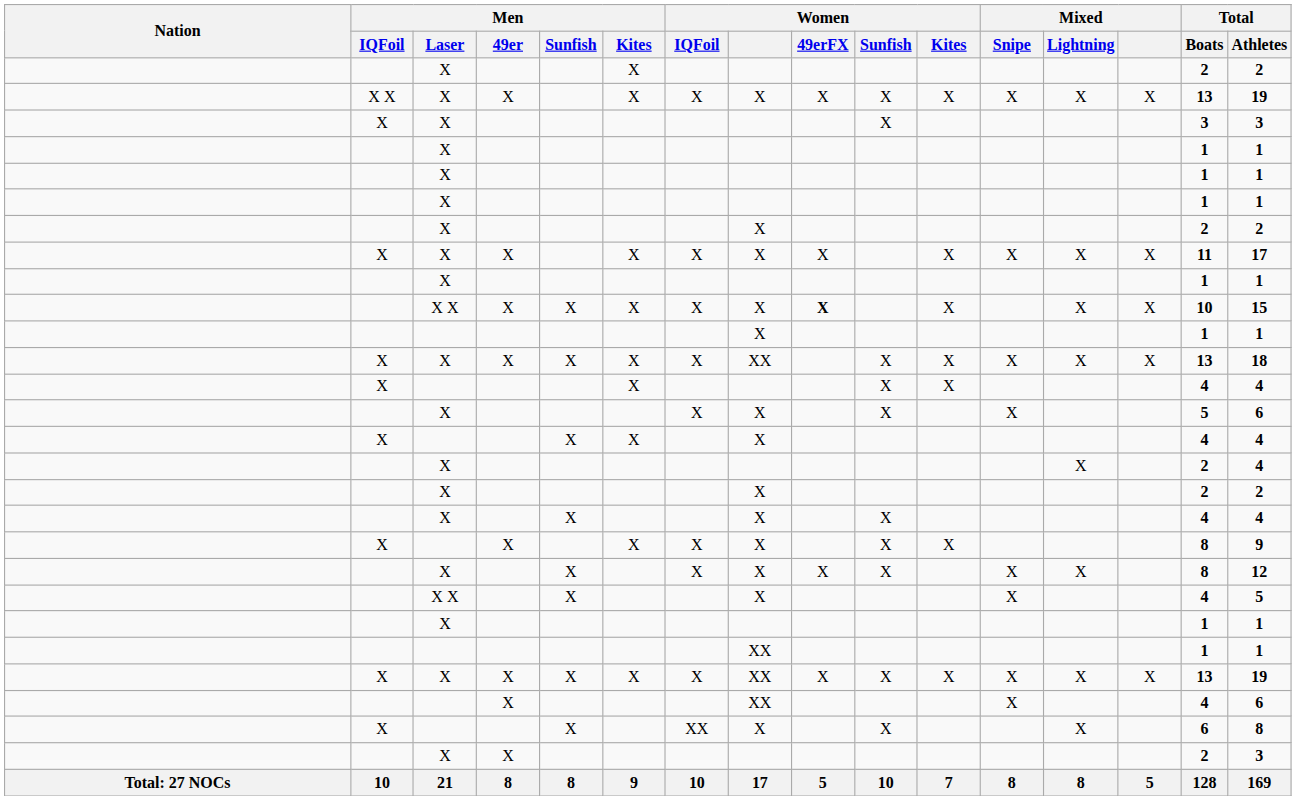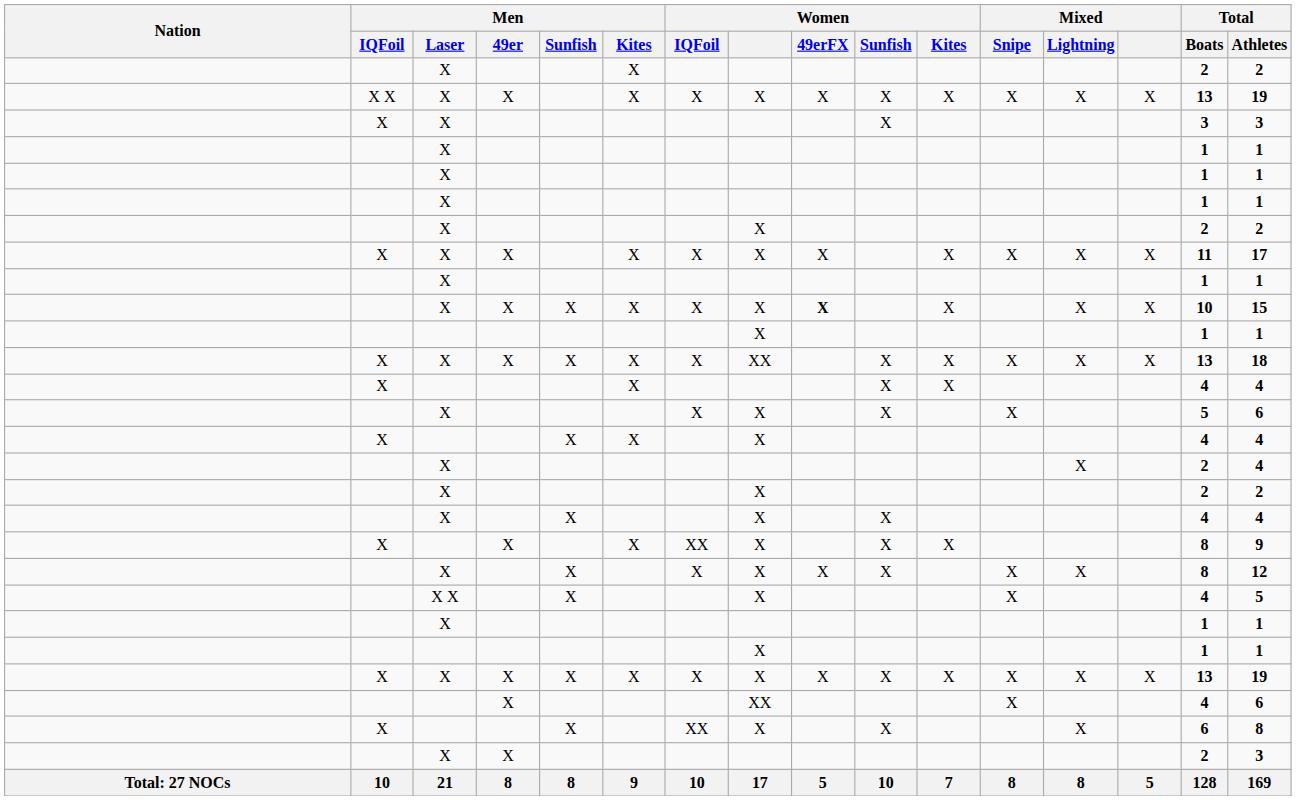row 12 | Men / Laser: X X -> X
row 21 | Women / IQFoil: X -> XX
row 25 | Women: XX -> X
row 26 | Women: XX -> X
